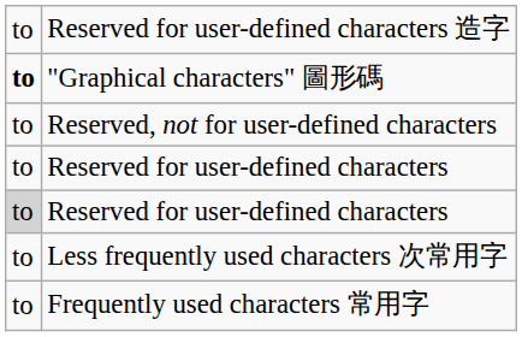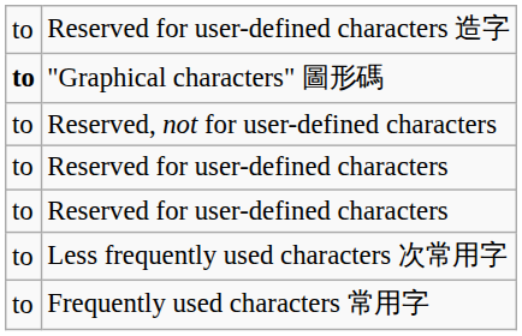row 5 | column 1: lightgrey background -> no background
